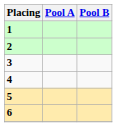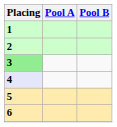3 | Placing: no background -> lightgreen background
4 | Placing: no background -> lavender background
